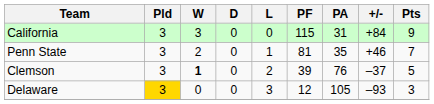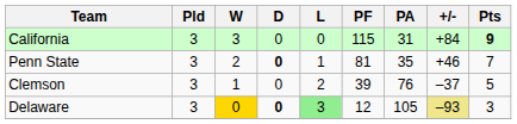California | Pts: normal -> bold
Penn State | D: normal -> bold
Clemson | W: bold -> normal
Delaware | Pld: gold background -> no background
Delaware | W: no background -> gold background
Delaware | D: normal -> bold
Delaware | L: no background -> lightgreen background
Delaware | +/-: no background -> khaki background
